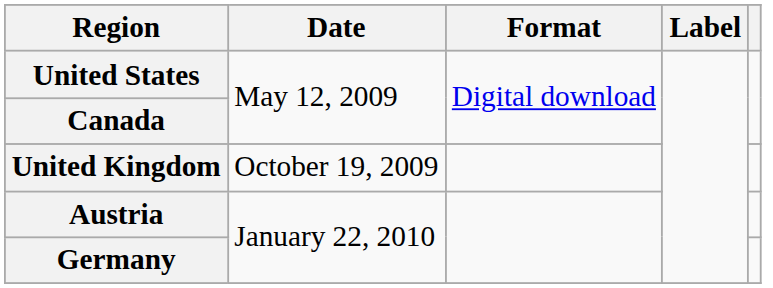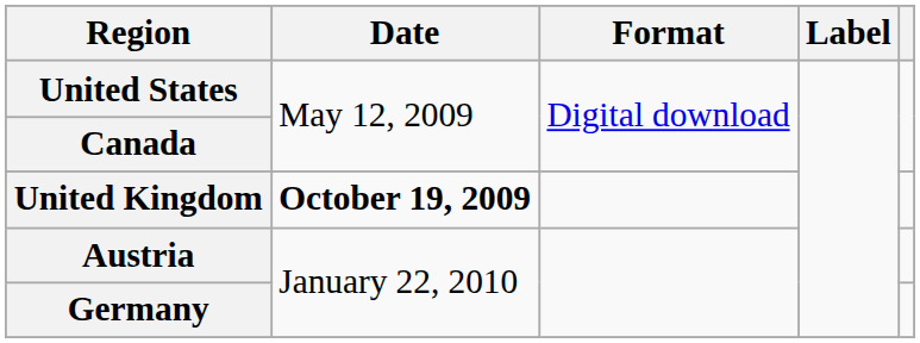United Kingdom | Date: normal -> bold
